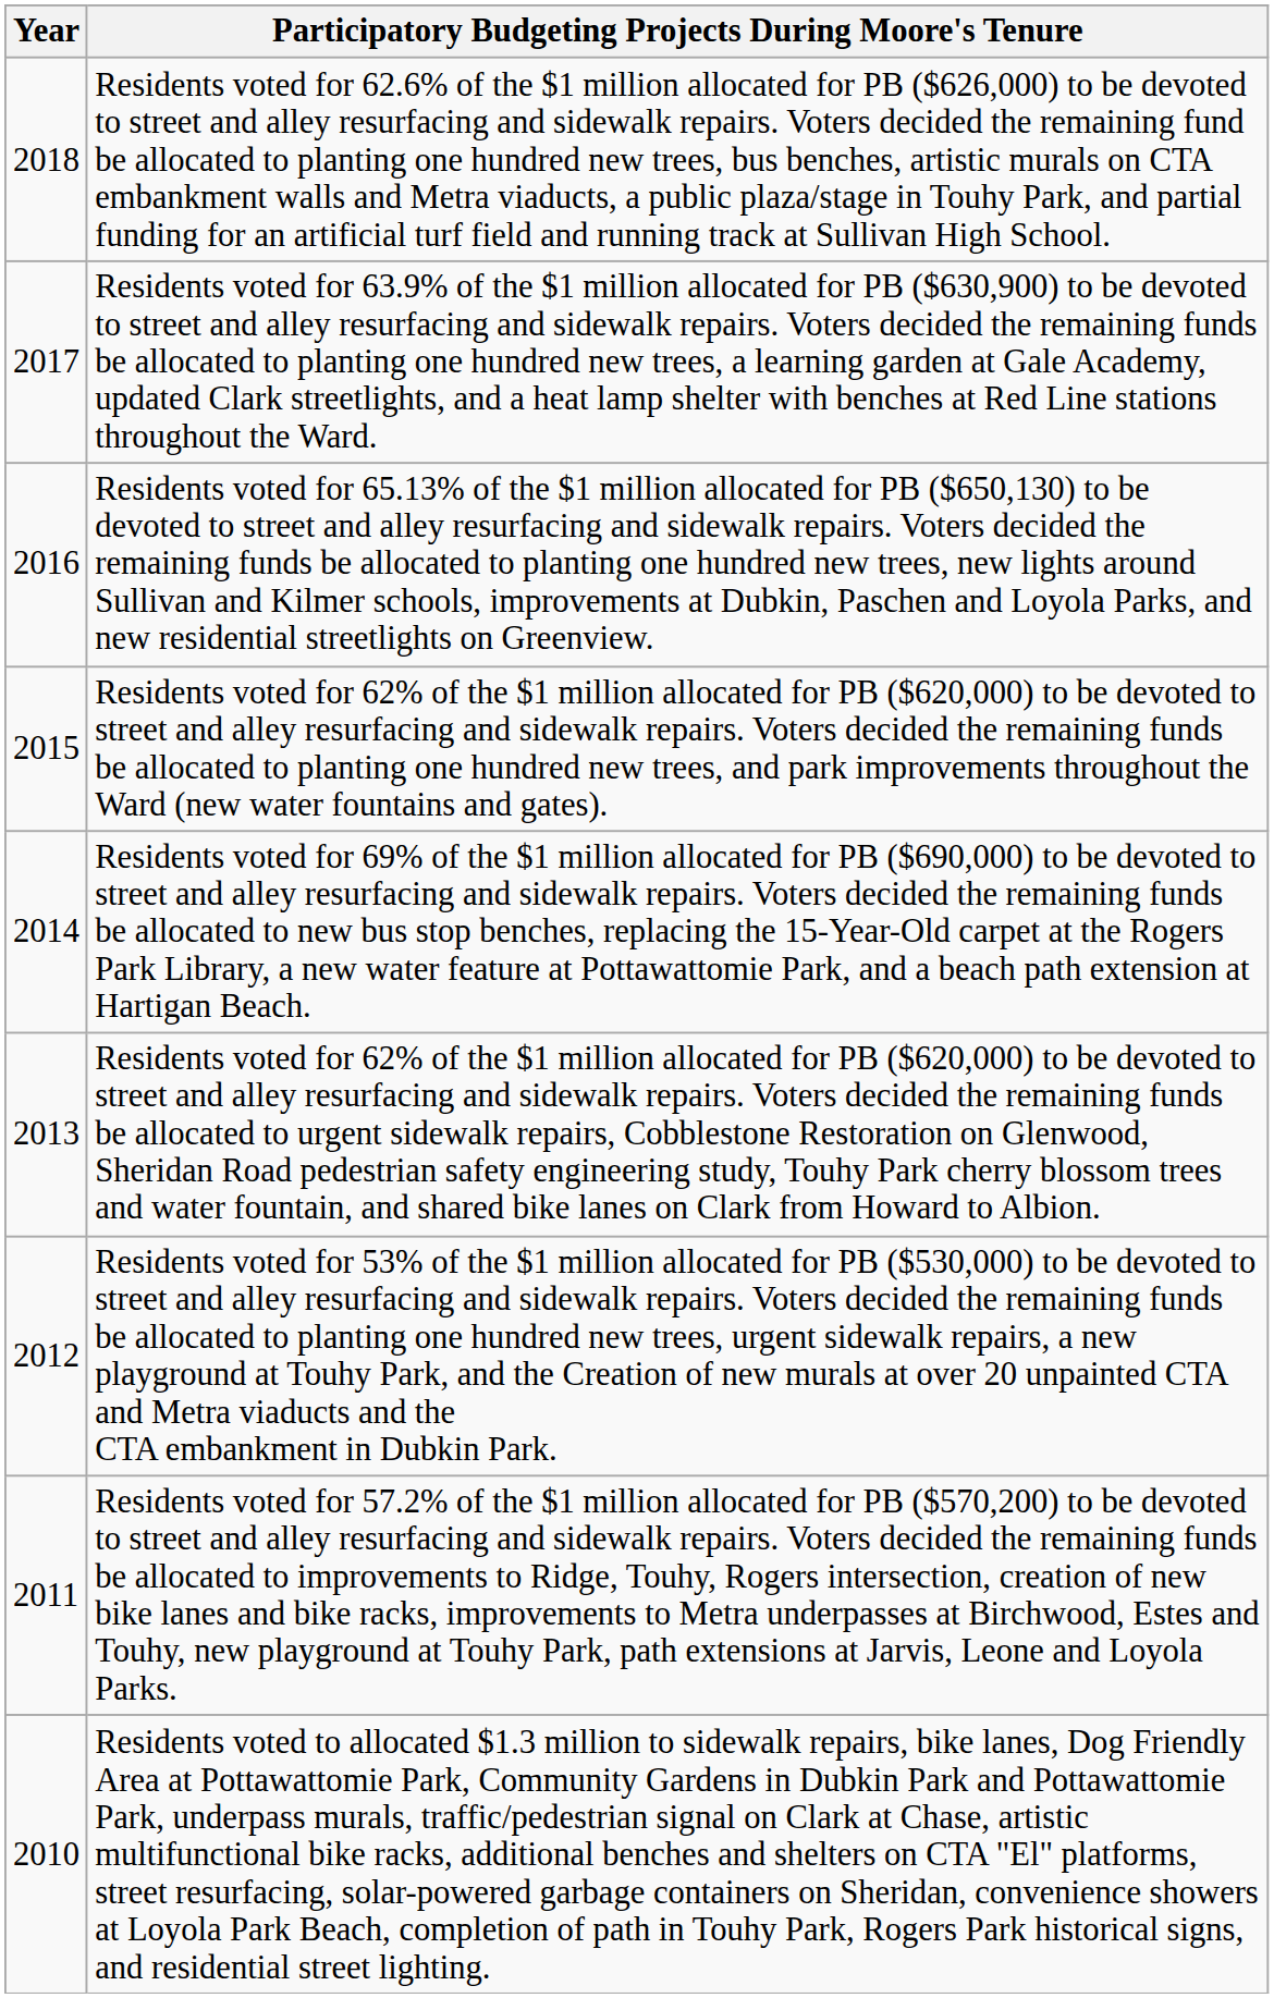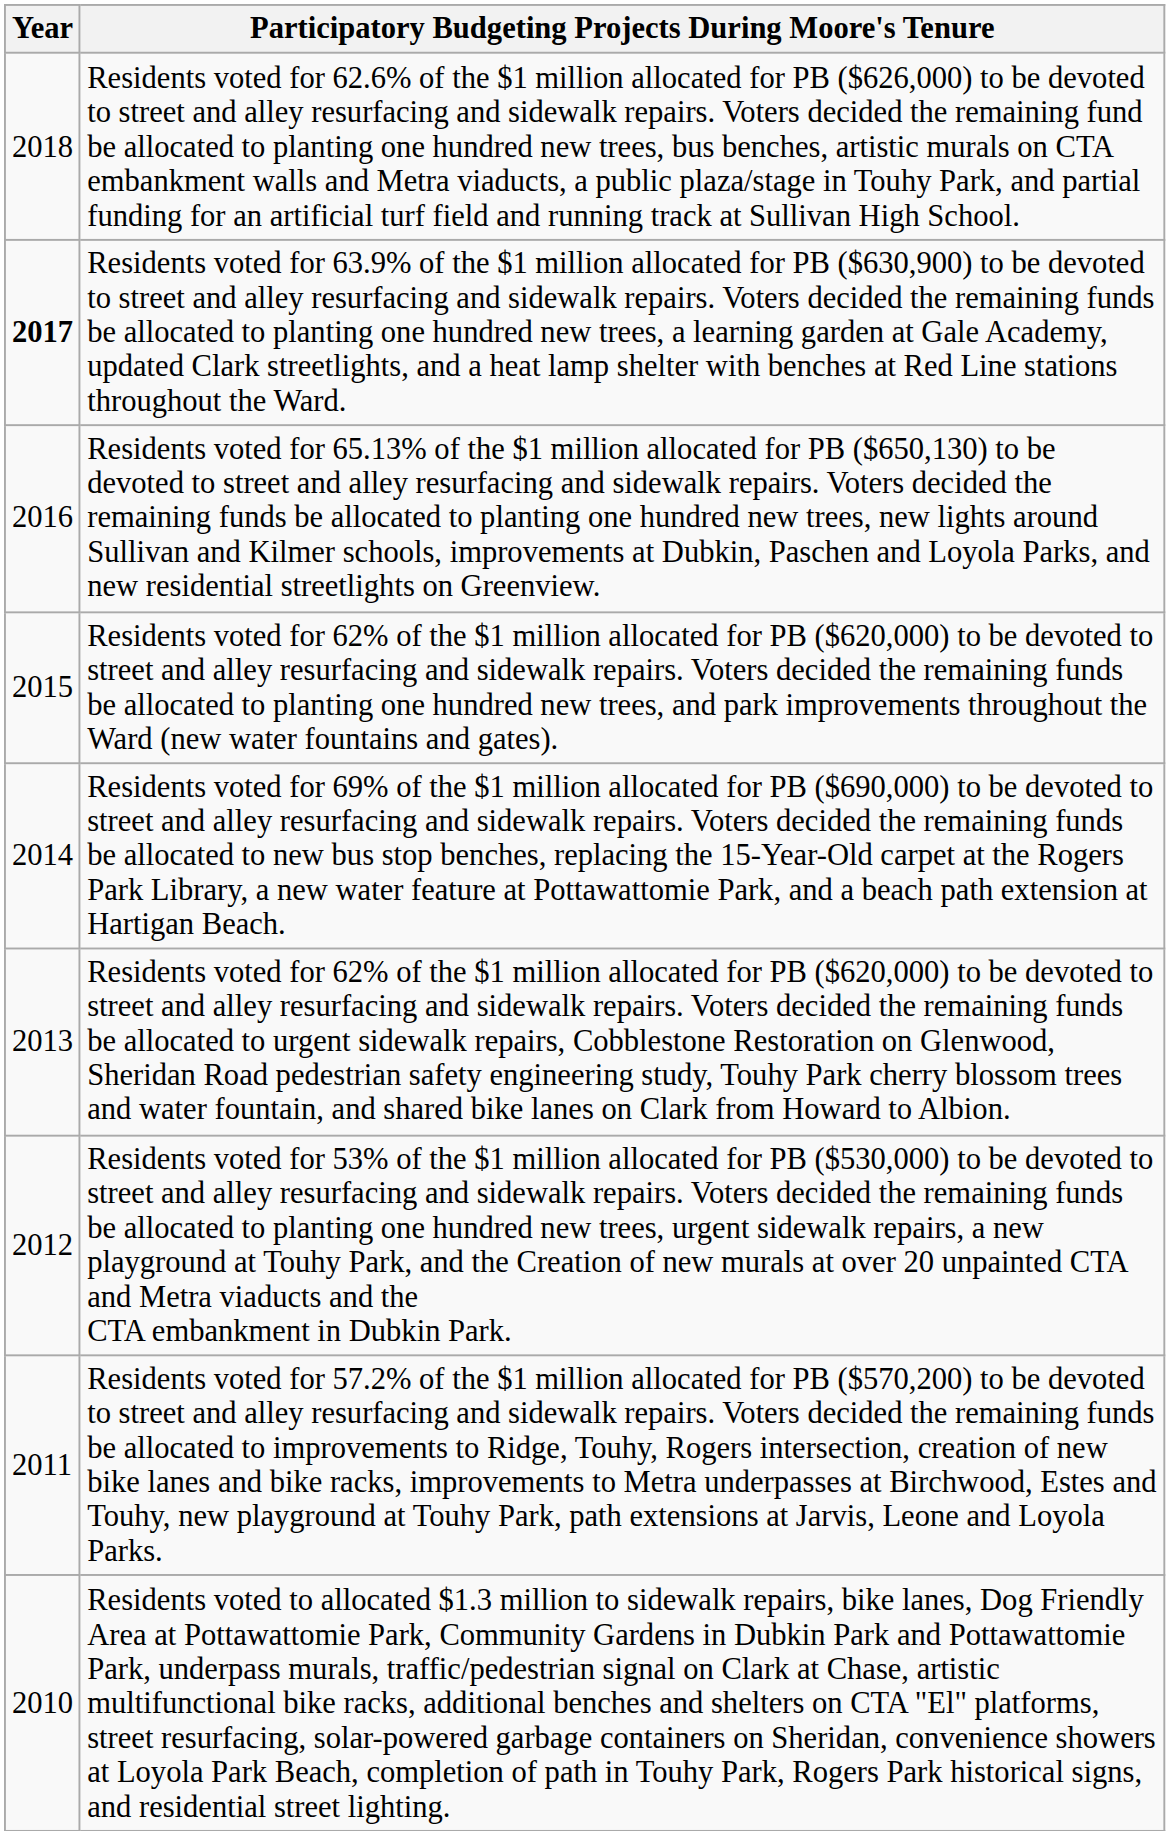row 3 | Year: normal -> bold
